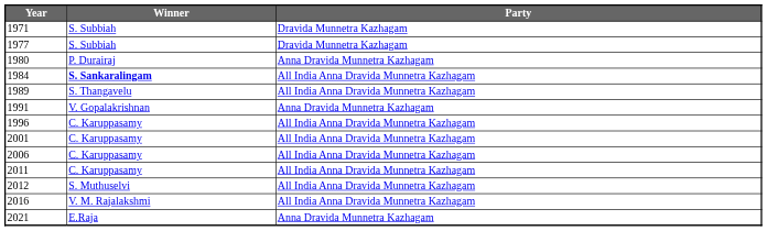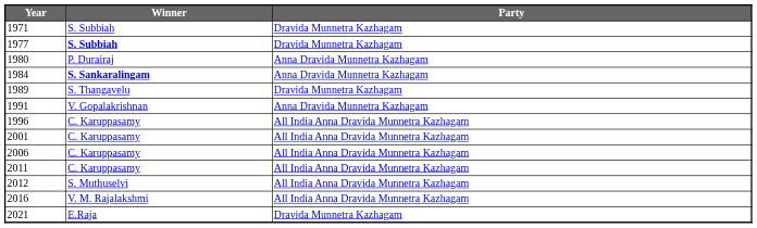1977 | Winner: normal -> bold
1984 | Party: All India Anna Dravida Munnetra Kazhagam -> Anna Dravida Munnetra Kazhagam
1989 | Party: All India Anna Dravida Munnetra Kazhagam -> Dravida Munnetra Kazhagam
2021 | Party: Anna Dravida Munnetra Kazhagam -> Dravida Munnetra Kazhagam
